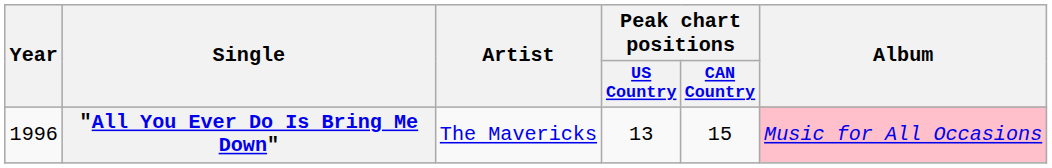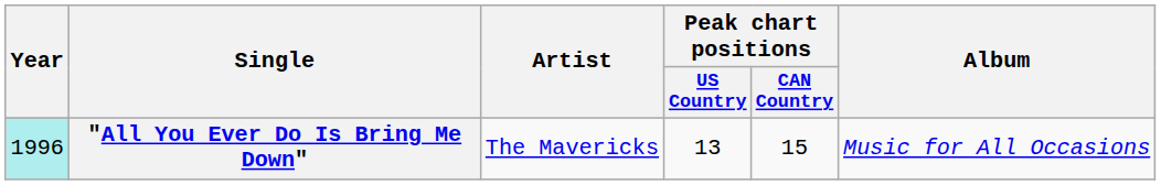row 3 | Year: no background -> paleturquoise background
row 3 | Album: pink background -> no background
